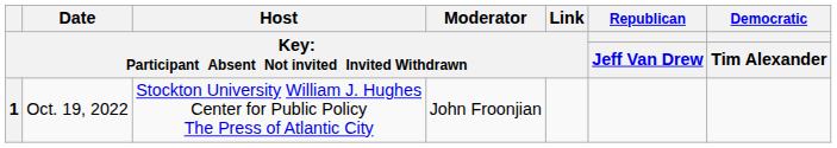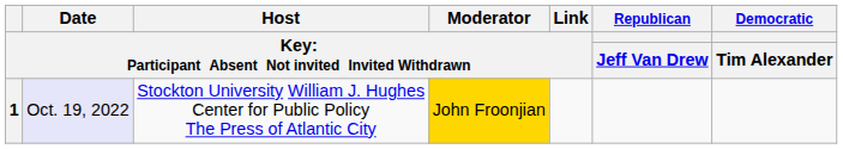1 | column 2: no background -> lavender background
1 | column 4: no background -> gold background
